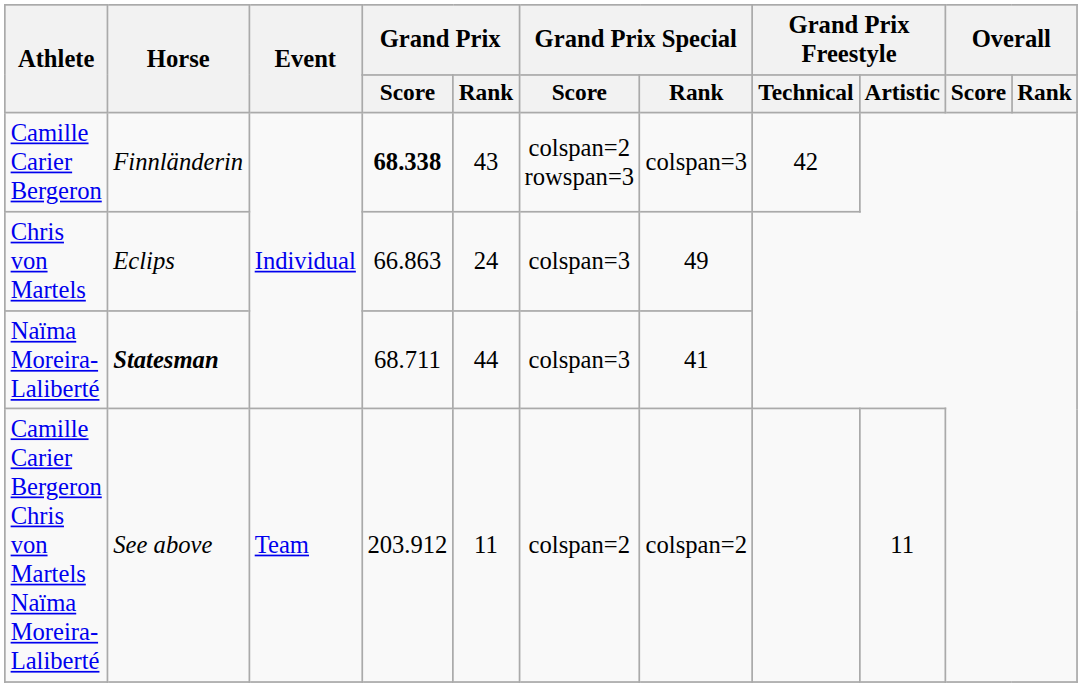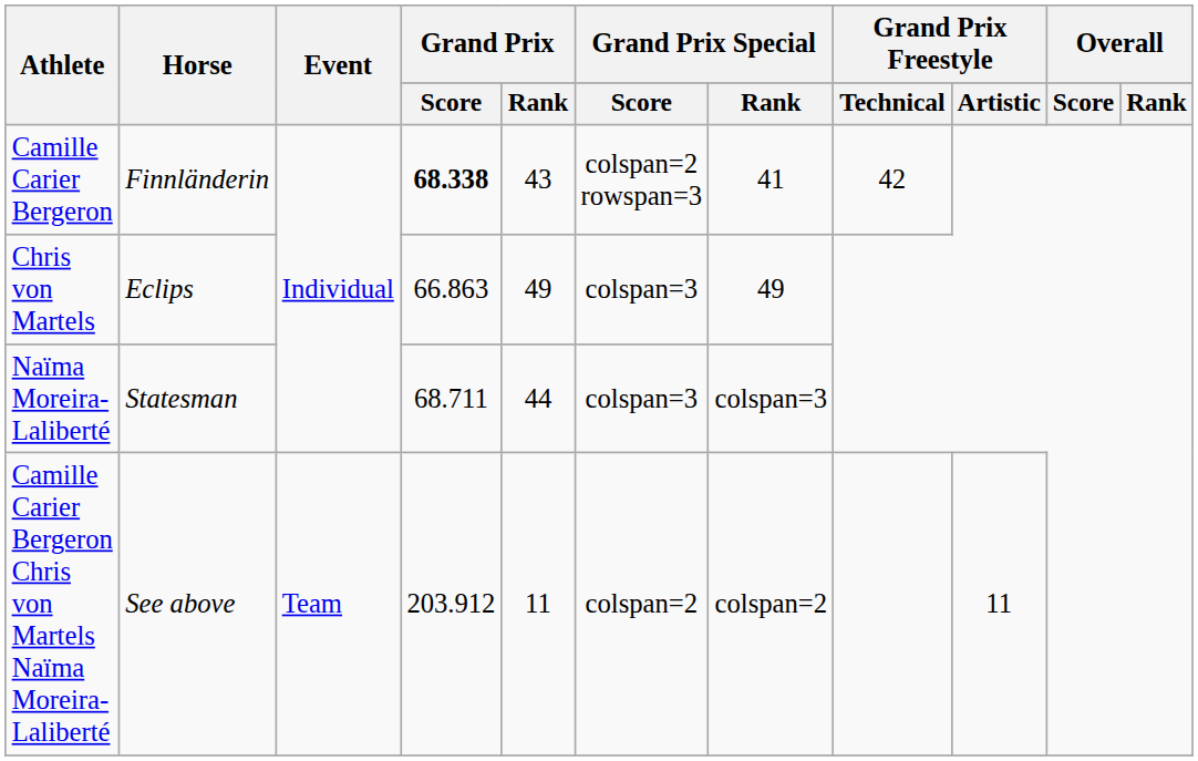Camille Carier Bergeron | Grand Prix Special / Rank: colspan=3 -> 41
Chris von Martels | Grand Prix / Rank: 24 -> 49
Naïma Moreira-Laliberté | Horse: bold -> normal
Naïma Moreira-Laliberté | Grand Prix Special / Rank: 41 -> colspan=3
